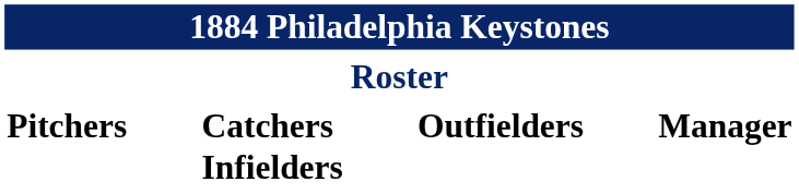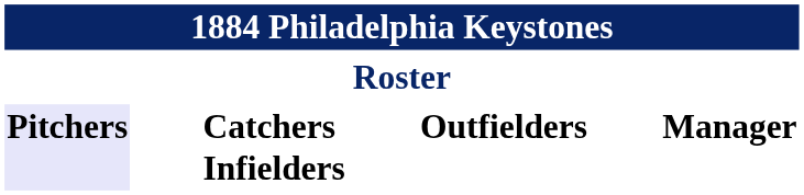Pitchers | column 1: no background -> lavender background
